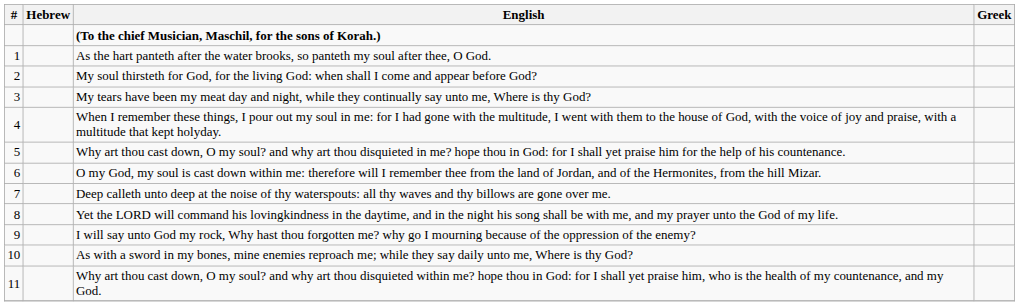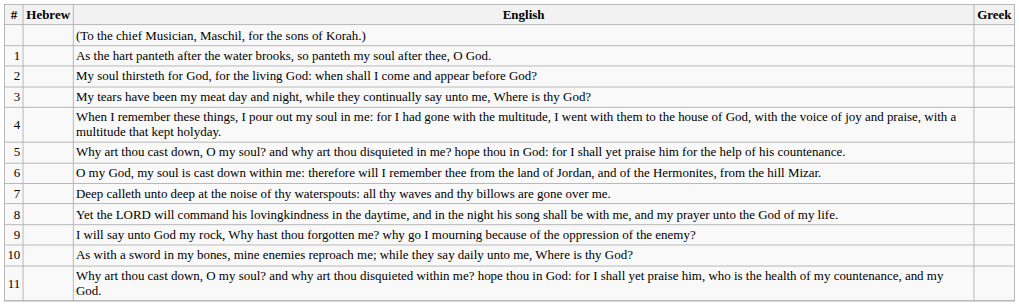(To the chief Musician, Maschil, for the sons of Korah.) | English: bold -> normal
